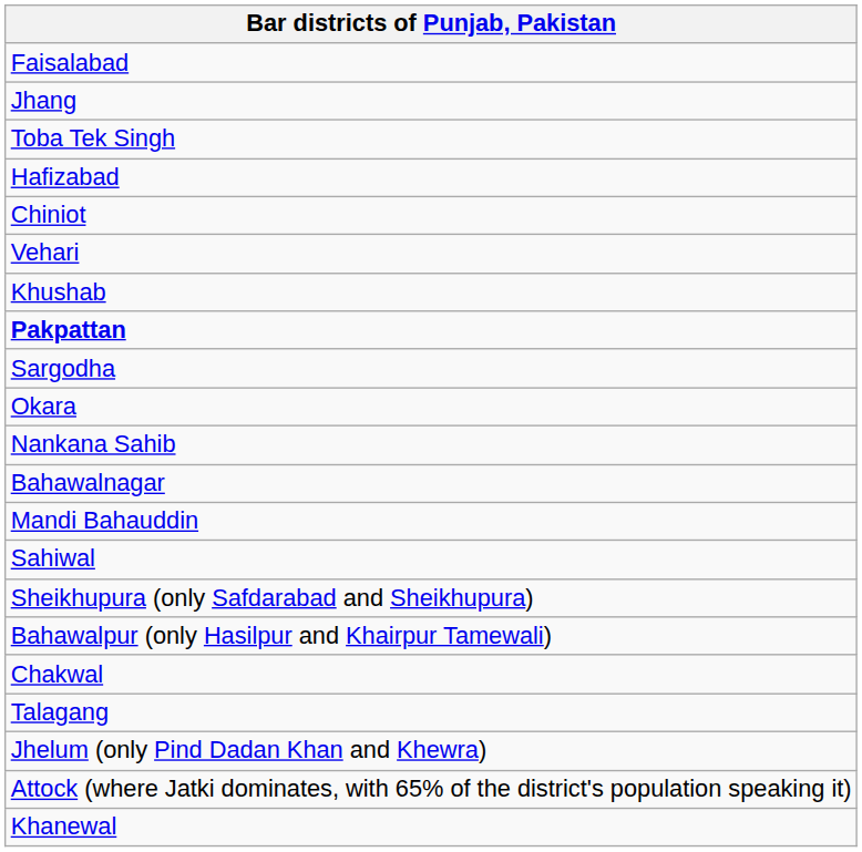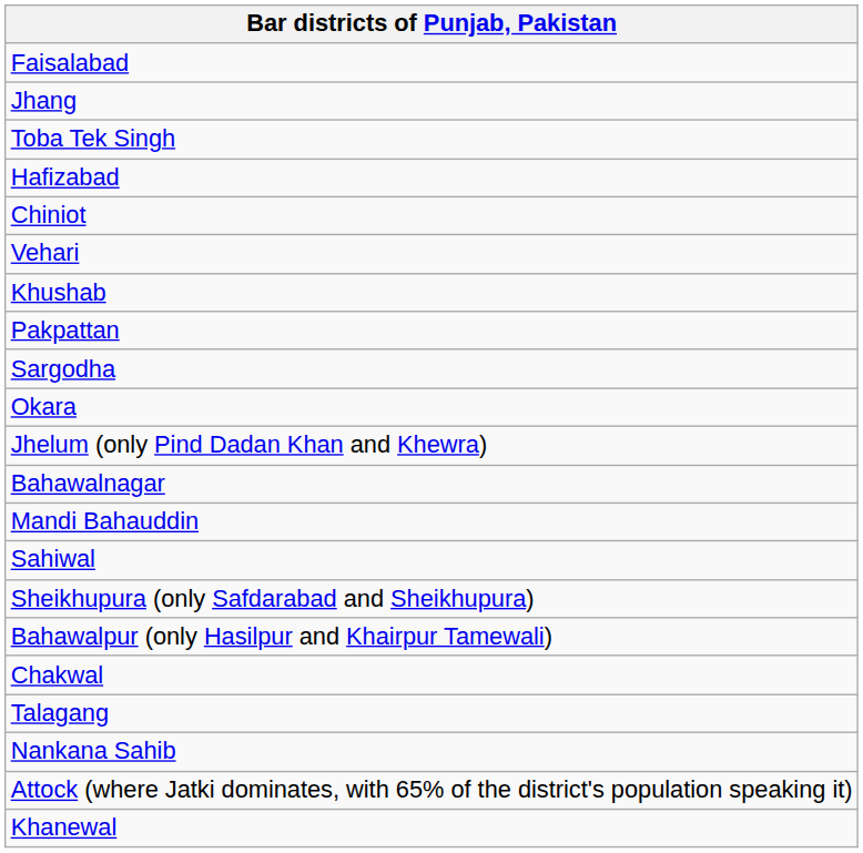row 9 | column 1: bold -> normal
row 12 | column 1: Nankana Sahib -> Jhelum (only Pind Dadan Khan and Khewra)
row 20 | column 1: Jhelum (only Pind Dadan Khan and Khewra) -> Nankana Sahib
